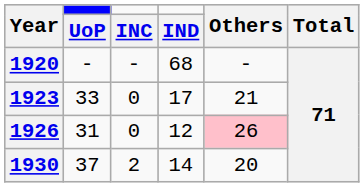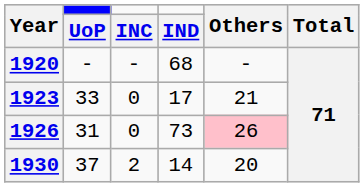1926 | IND: 12 -> 73
